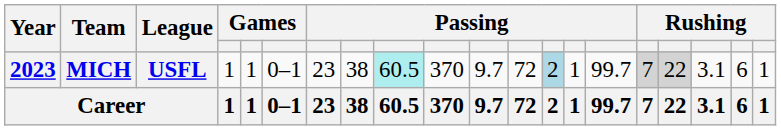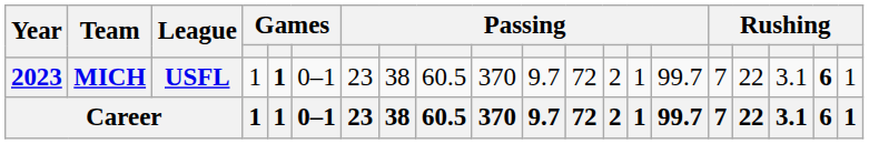MICH | column 5: normal -> bold
MICH | column 9: paleturquoise background -> no background
MICH | column 13: lightblue background -> no background
MICH | column 16: lightgrey background -> no background
MICH | column 17: lightgrey background -> no background
MICH | column 19: normal -> bold
